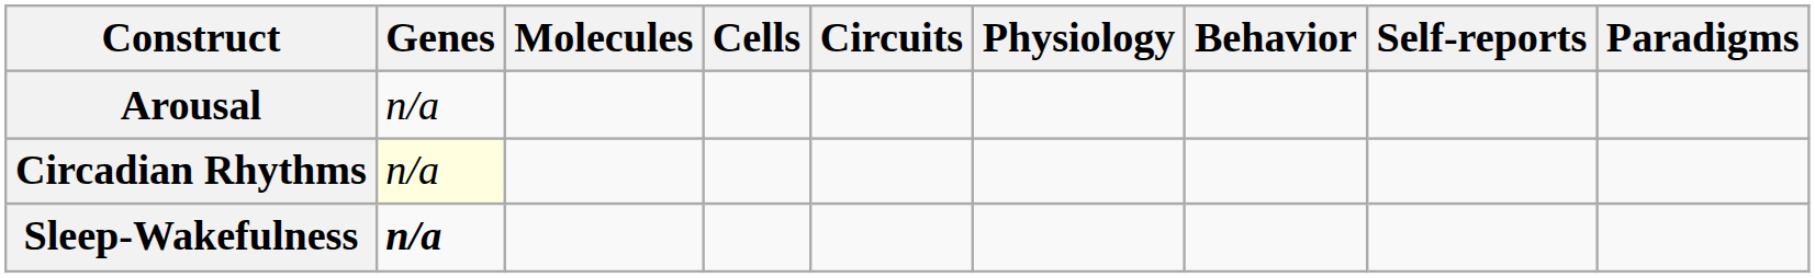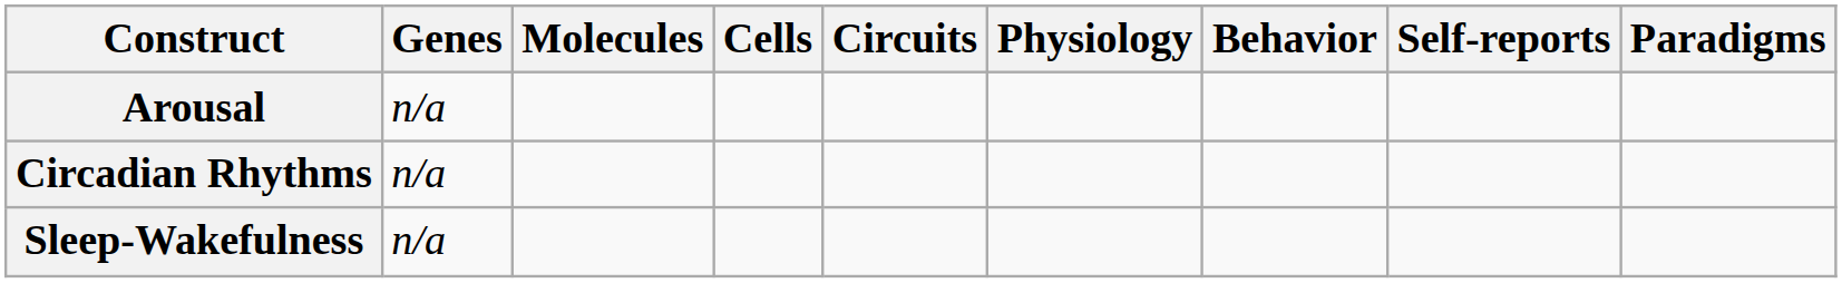Circadian Rhythms | Genes: lightyellow background -> no background
Sleep-Wakefulness | Genes: bold -> normal
